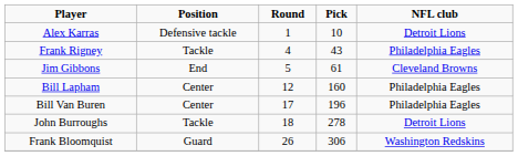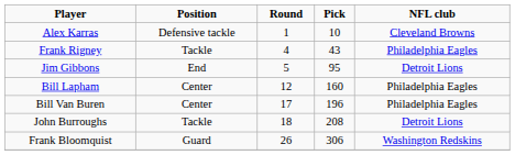Alex Karras | NFL club: Detroit Lions -> Cleveland Browns
Jim Gibbons | Pick: 61 -> 95
Jim Gibbons | NFL club: Cleveland Browns -> Detroit Lions
John Burroughs | Pick: 278 -> 208
